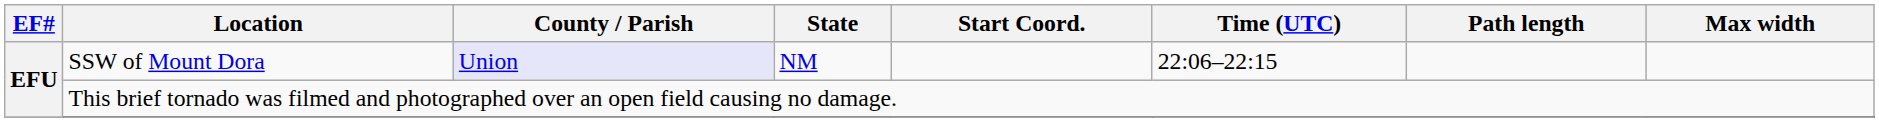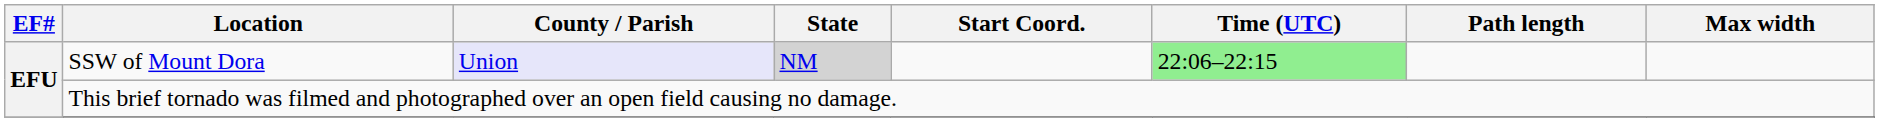SSW of Mount Dora | State: no background -> lightgrey background
SSW of Mount Dora | Time (UTC): no background -> lightgreen background
